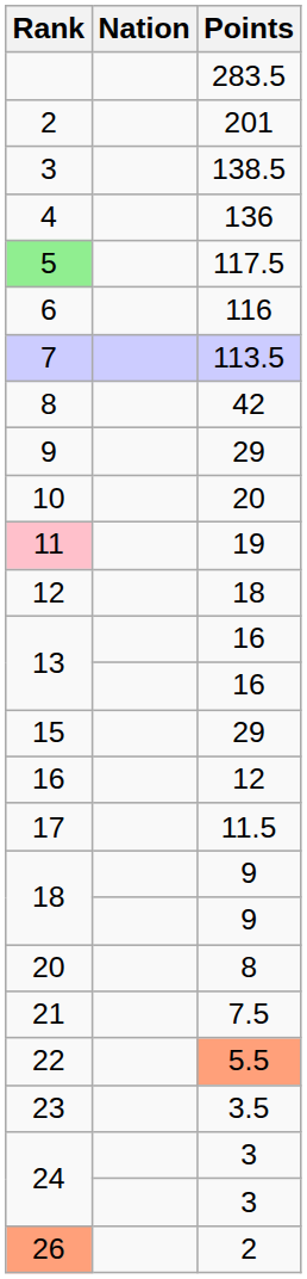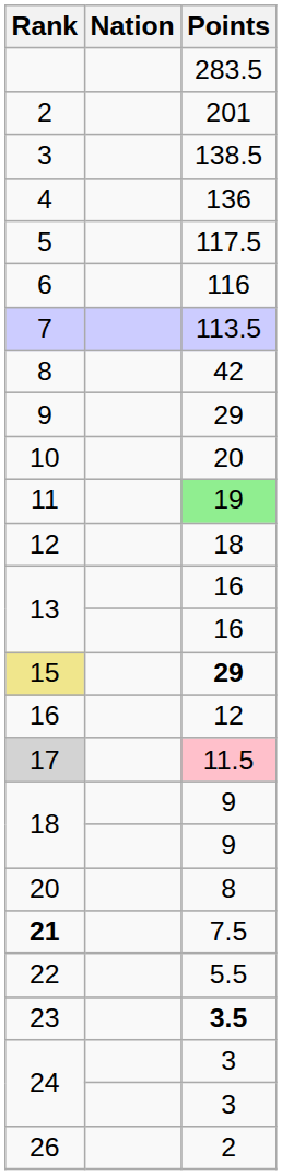5 | Rank: lightgreen background -> no background
11 | Rank: pink background -> no background
11 | Points: no background -> lightgreen background
15 | Rank: no background -> khaki background
15 | Points: normal -> bold
17 | Rank: no background -> lightgrey background
17 | Points: no background -> pink background
21 | Rank: normal -> bold
22 | Points: lightsalmon background -> no background
23 | Points: normal -> bold
26 | Rank: lightsalmon background -> no background
